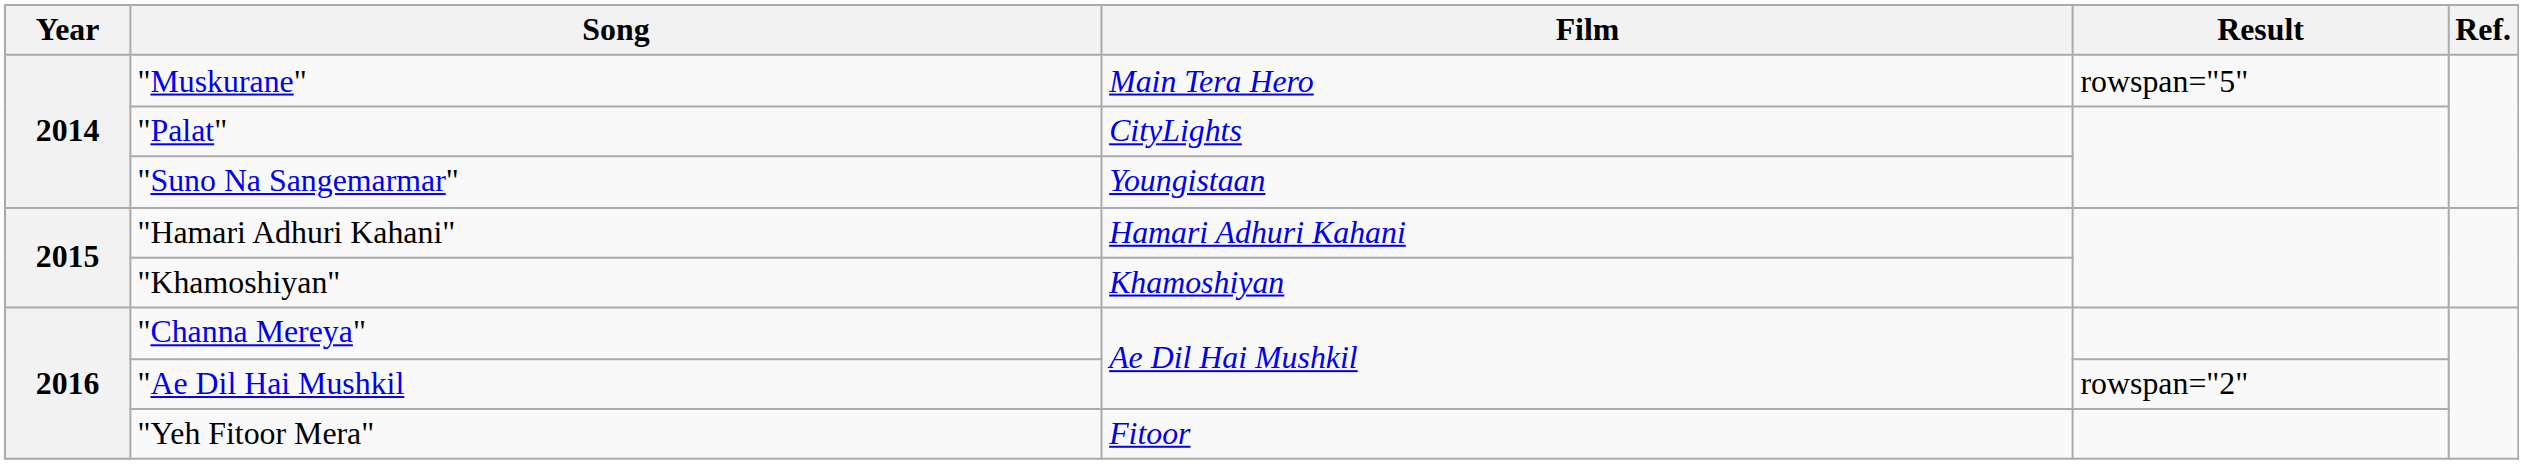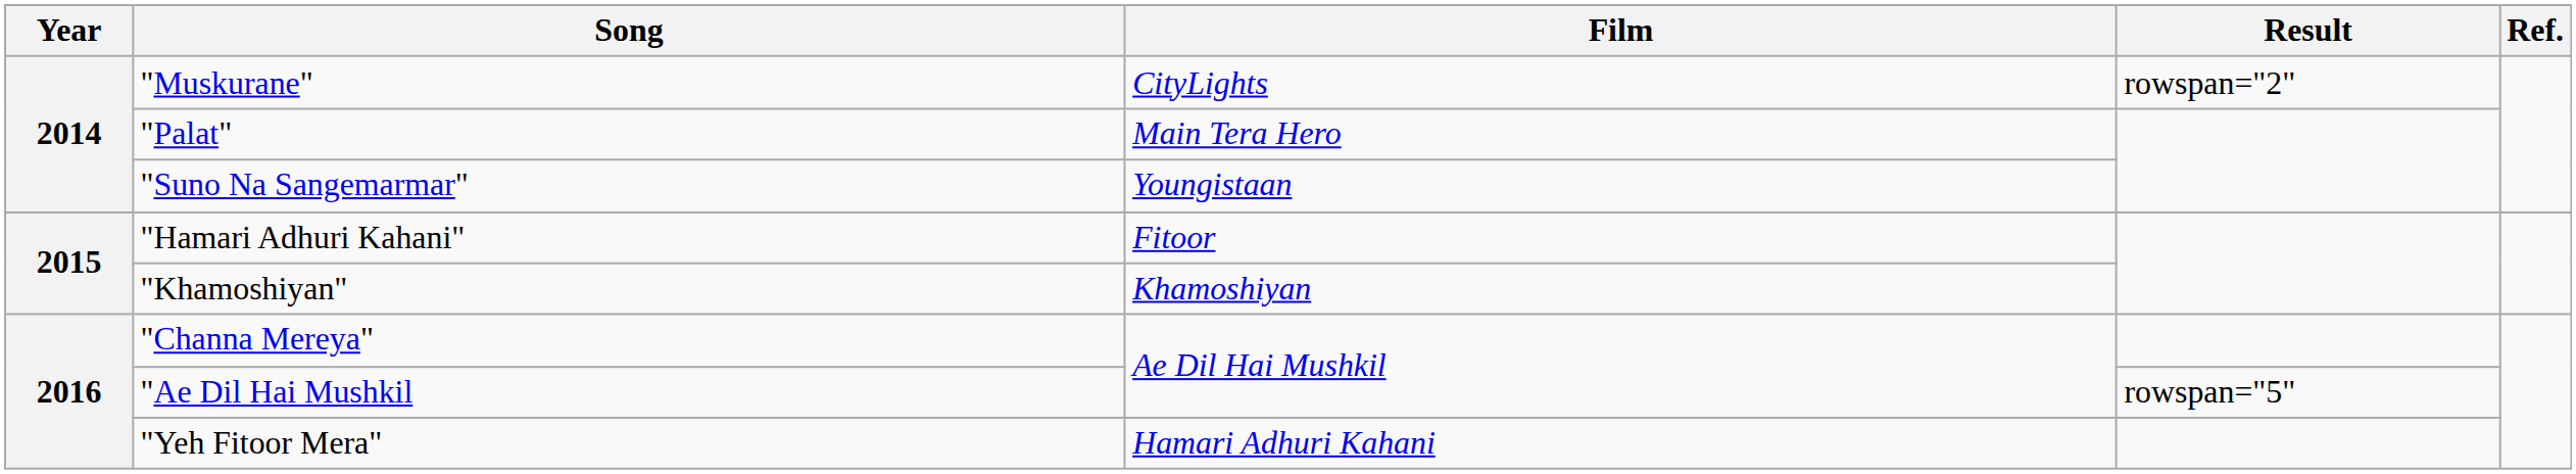"Muskurane" | Film: Main Tera Hero -> CityLights
"Muskurane" | Result: rowspan="5" -> rowspan="2"
"Palat" | Film: CityLights -> Main Tera Hero
"Hamari Adhuri Kahani" | Film: Hamari Adhuri Kahani -> Fitoor
"Ae Dil Hai Mushkil | Result: rowspan="2" -> rowspan="5"
"Yeh Fitoor Mera" | Film: Fitoor -> Hamari Adhuri Kahani
